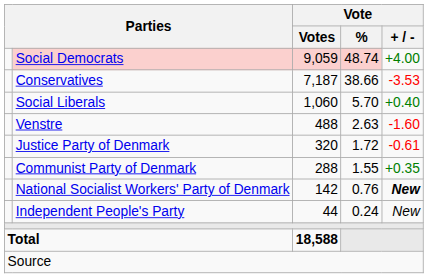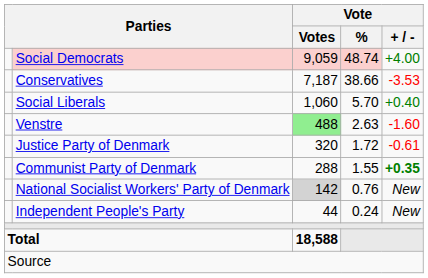Venstre | Vote / Votes: no background -> lightgreen background
Communist Party of Denmark | Vote / + / -: normal -> bold
National Socialist Workers' Party of Denmark | Vote / Votes: no background -> lightgrey background
National Socialist Workers' Party of Denmark | Vote / + / -: bold -> normal
